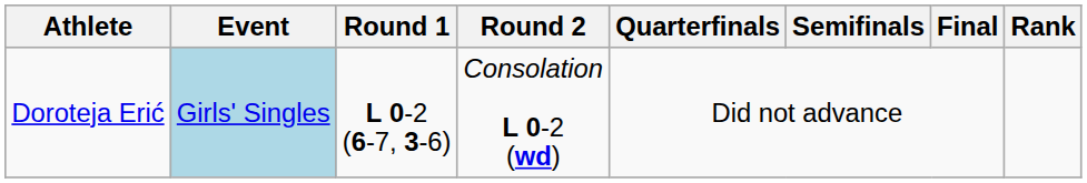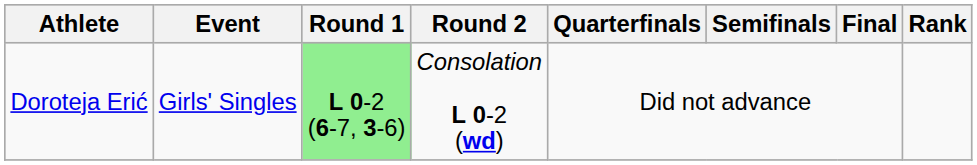Doroteja Erić | Event: lightblue background -> no background
Doroteja Erić | Round 1: no background -> lightgreen background
